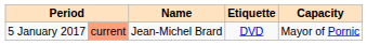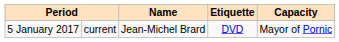5 January 2017 | column 2: lightsalmon background -> no background
